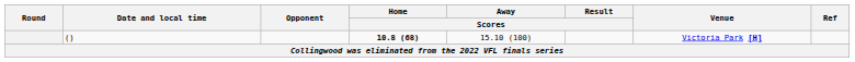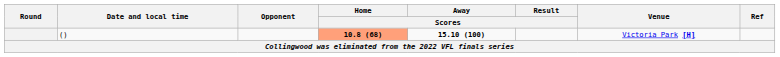row 3 | Home / Scores: no background -> lightsalmon background
row 3 | Away / Scores: normal -> bold
